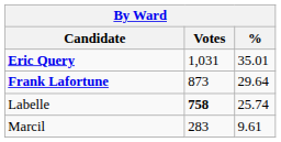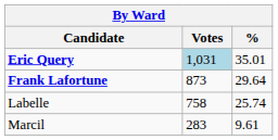Eric Query | Votes: no background -> lightblue background
Labelle | Votes: bold -> normal
